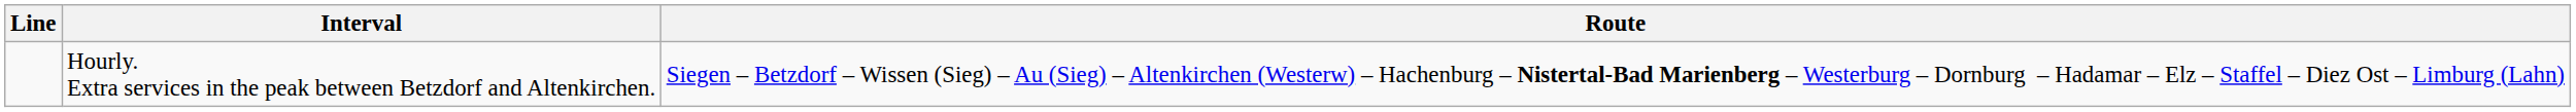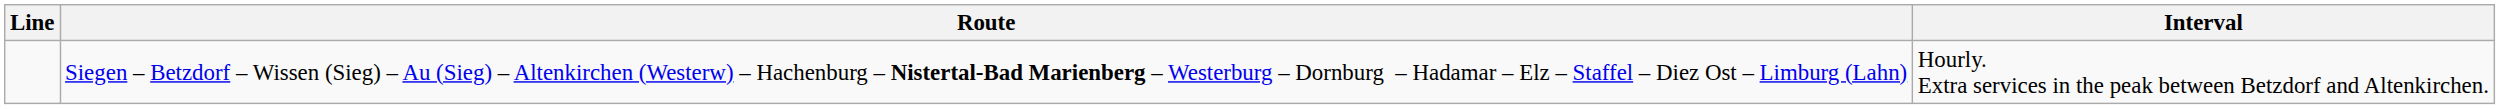columns swapped: Route <-> Interval
